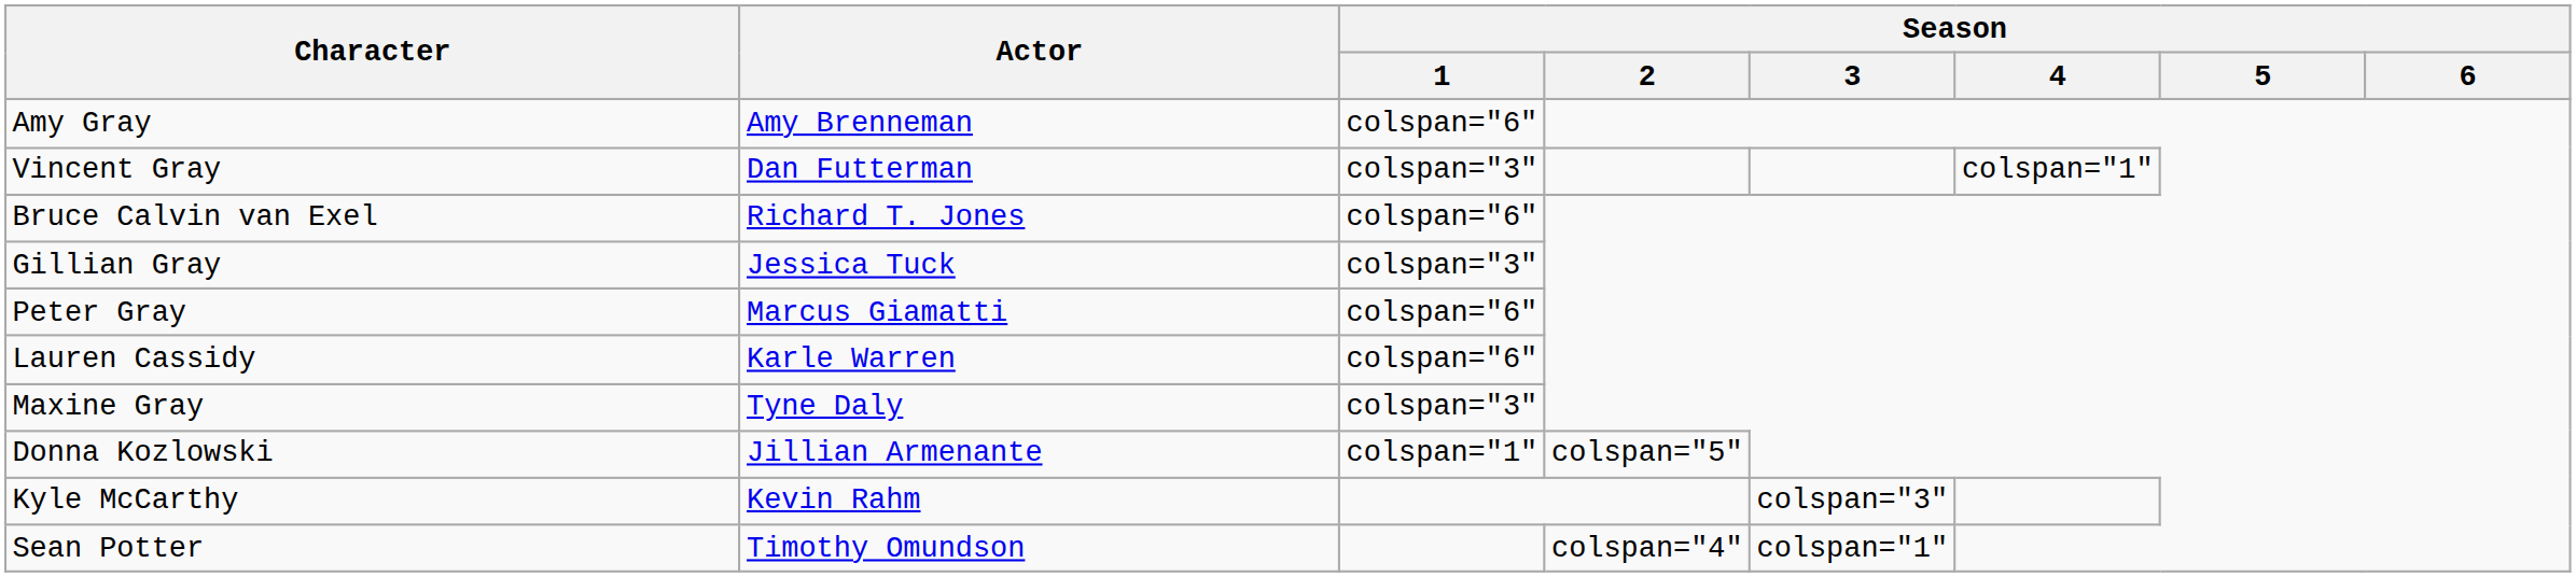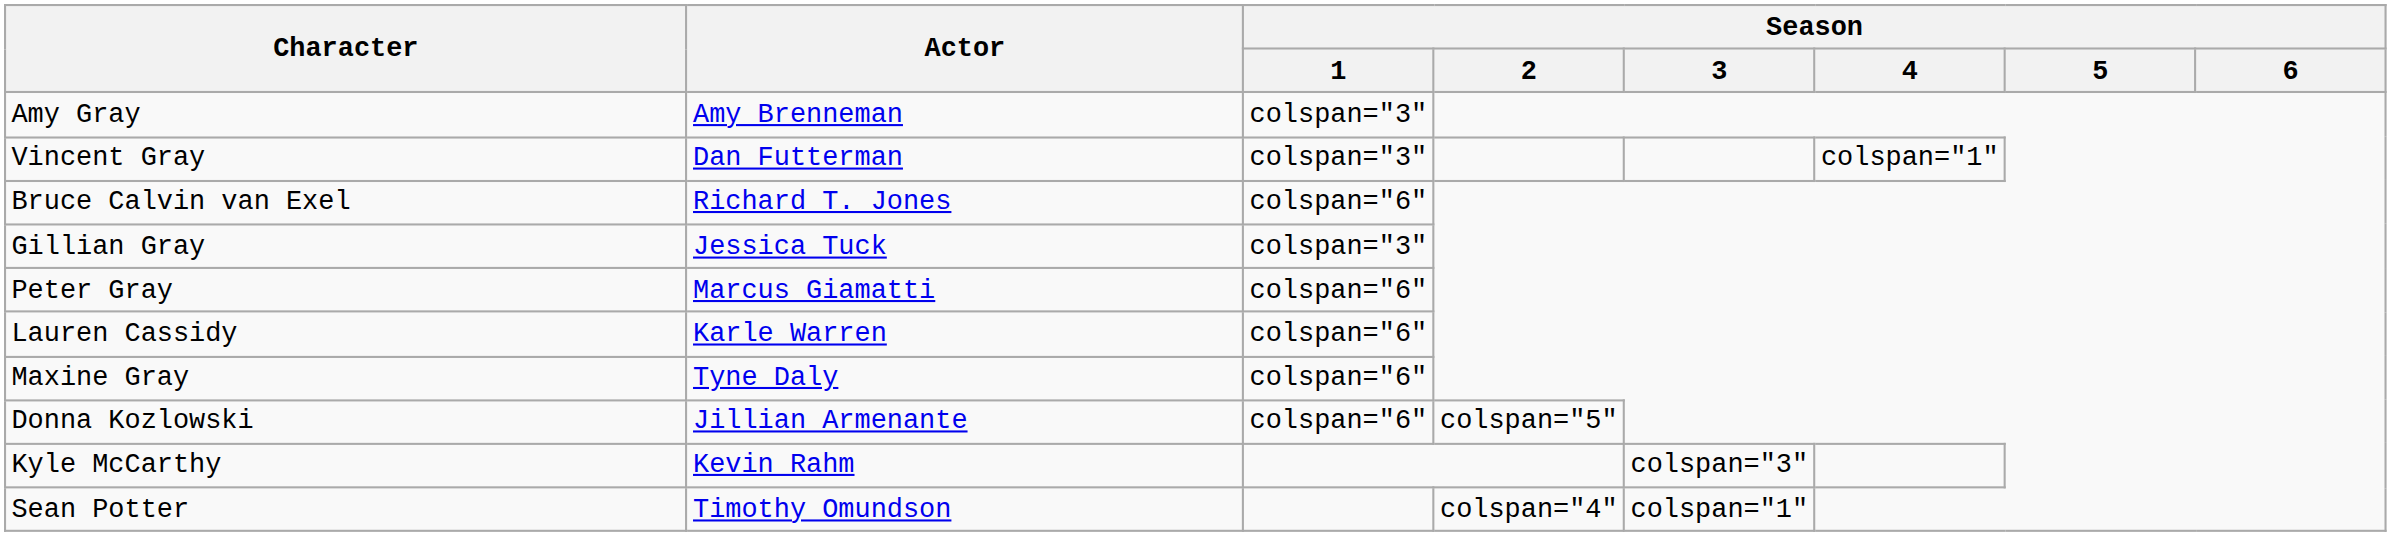Amy Gray | Season / 1: colspan="6" -> colspan="3"
Maxine Gray | Season / 1: colspan="3" -> colspan="6"
Donna Kozlowski | Season / 1: colspan="1" -> colspan="6"
